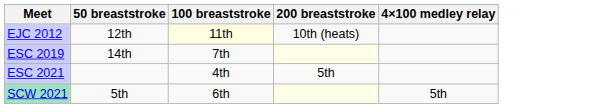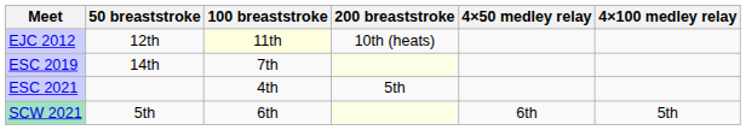+ column: 4×50 medley relay | 6th
